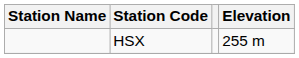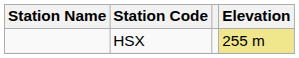HSX | Elevation: no background -> khaki background
